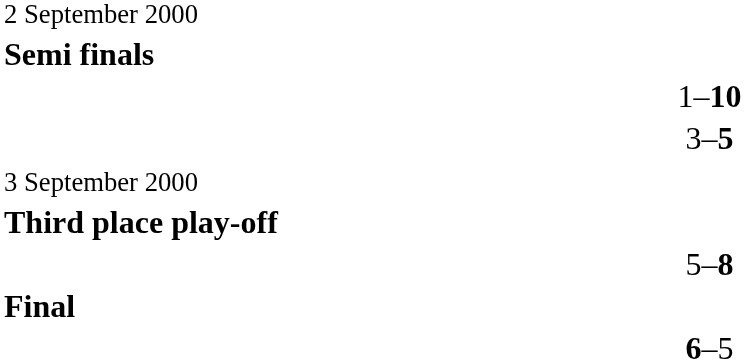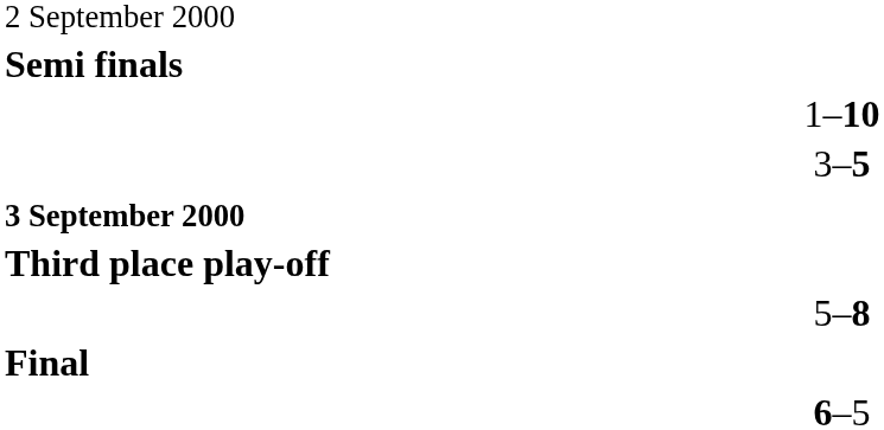3 September 2000 | column 1: normal -> bold
